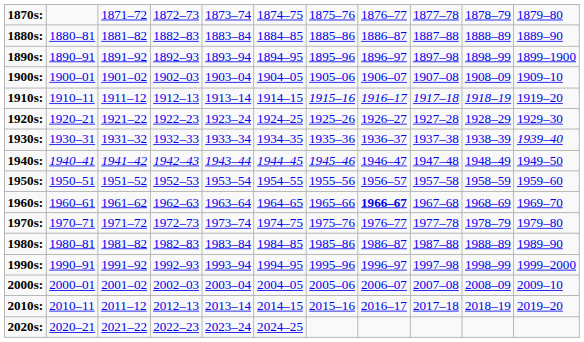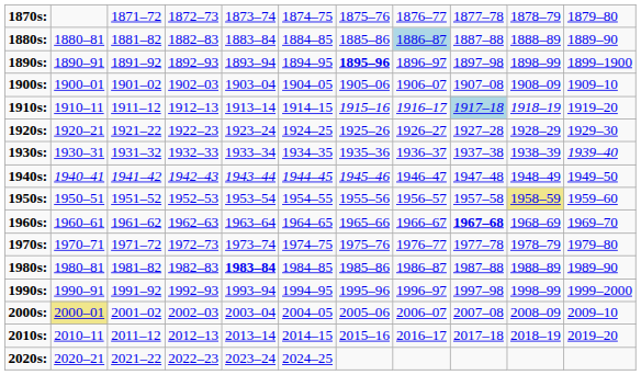1880s: | column 8: no background -> lightblue background
1890s: | column 7: normal -> bold
1910s: | column 9: no background -> lightblue background
1950s: | column 10: no background -> khaki background
1960s: | column 8: bold -> normal
1960s: | column 9: normal -> bold
1980s: | column 5: normal -> bold
2000s: | column 2: no background -> khaki background
